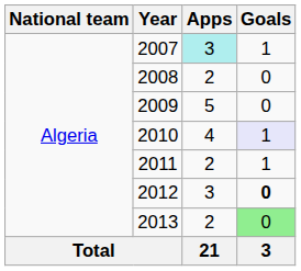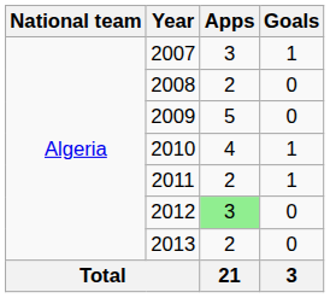2007 | Apps: paleturquoise background -> no background
2010 | Goals: lavender background -> no background
2012 | Apps: no background -> lightgreen background
2012 | Goals: bold -> normal
2013 | Goals: lightgreen background -> no background
